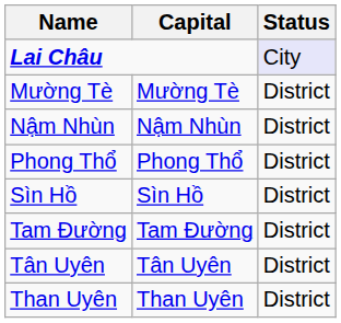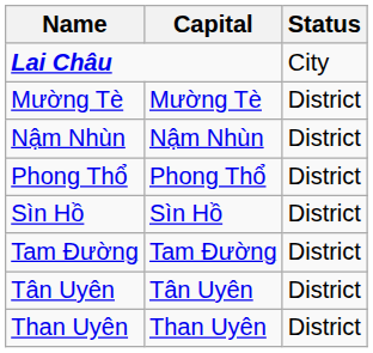Lai Châu | Status: lavender background -> no background
